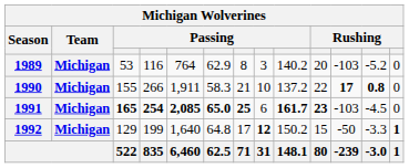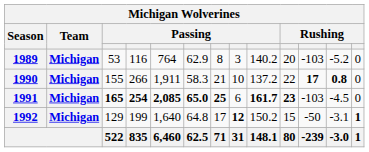1992 | column 12: -3.3 -> -3.1
